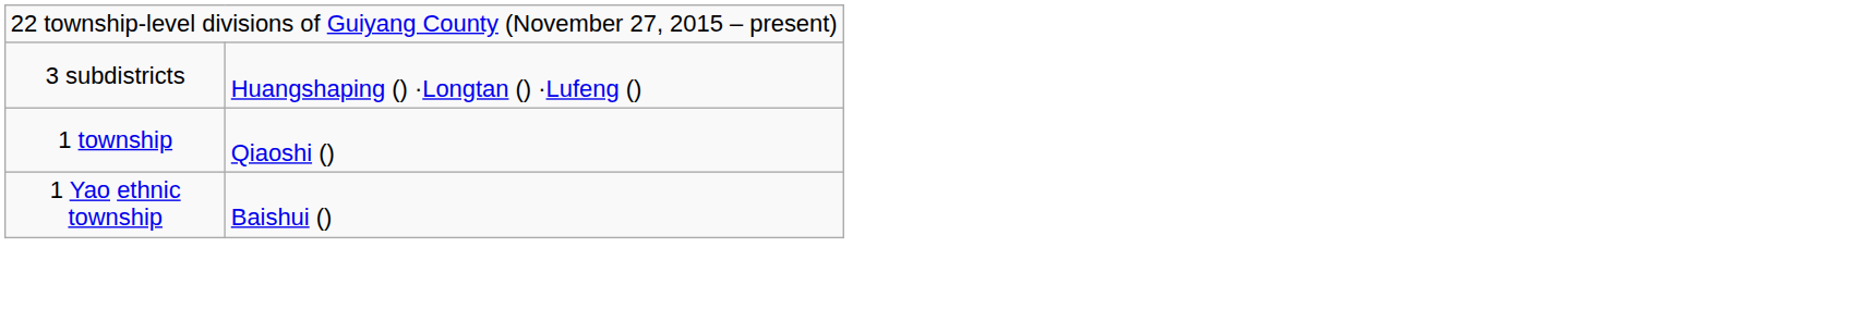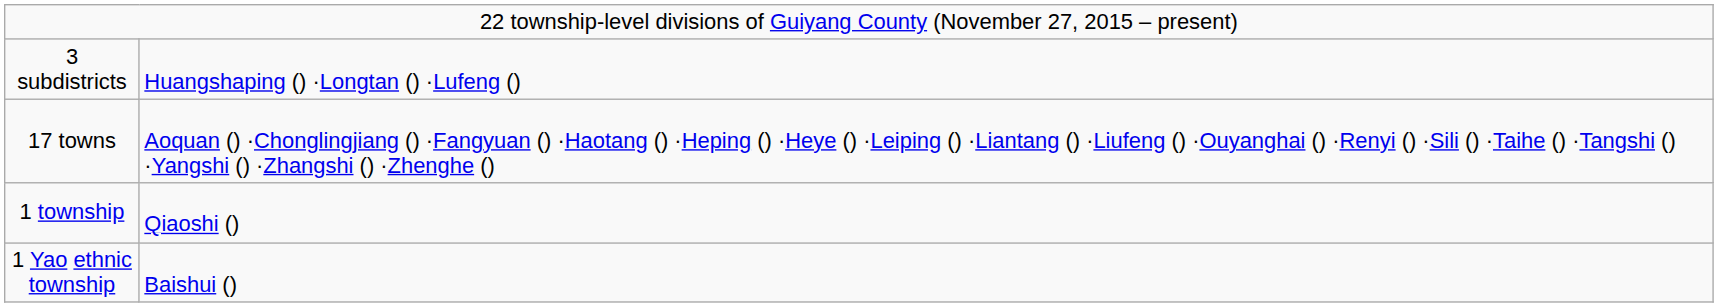+ row: 17 towns | Aoquan () ·Chonglingjiang () ·Fangyuan () ·Haotang () ·Heping () ·Heye () ·Leiping () ·Liantang () ·Liufeng () ·Ouyanghai () ·Renyi () ·Sili () ·Taihe () ·Tangshi () ·Yangshi () ·Zhangshi () ·Zhenghe ()
